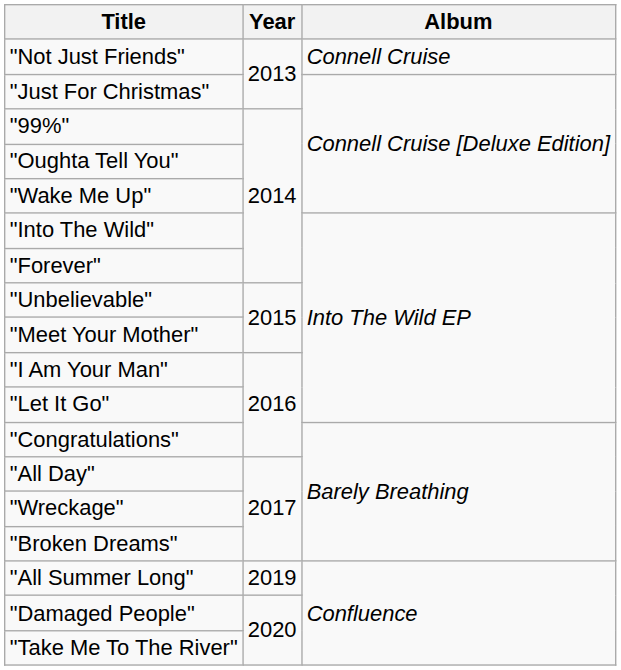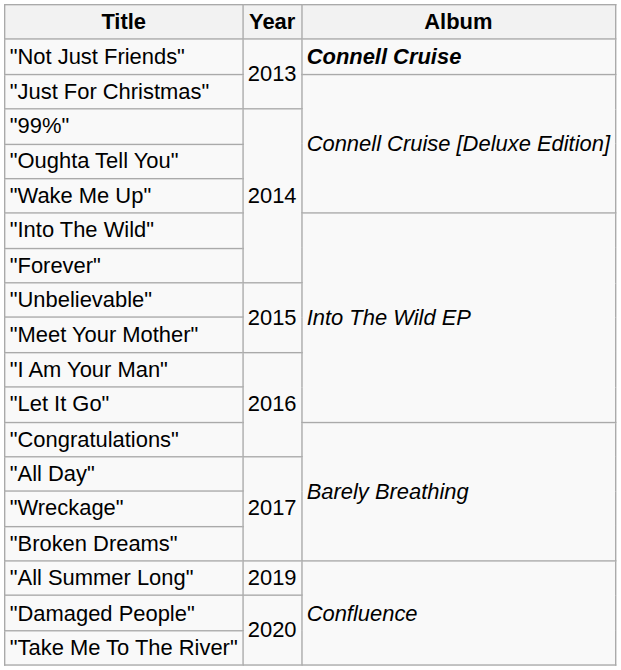"Not Just Friends" | Album: normal -> bold
